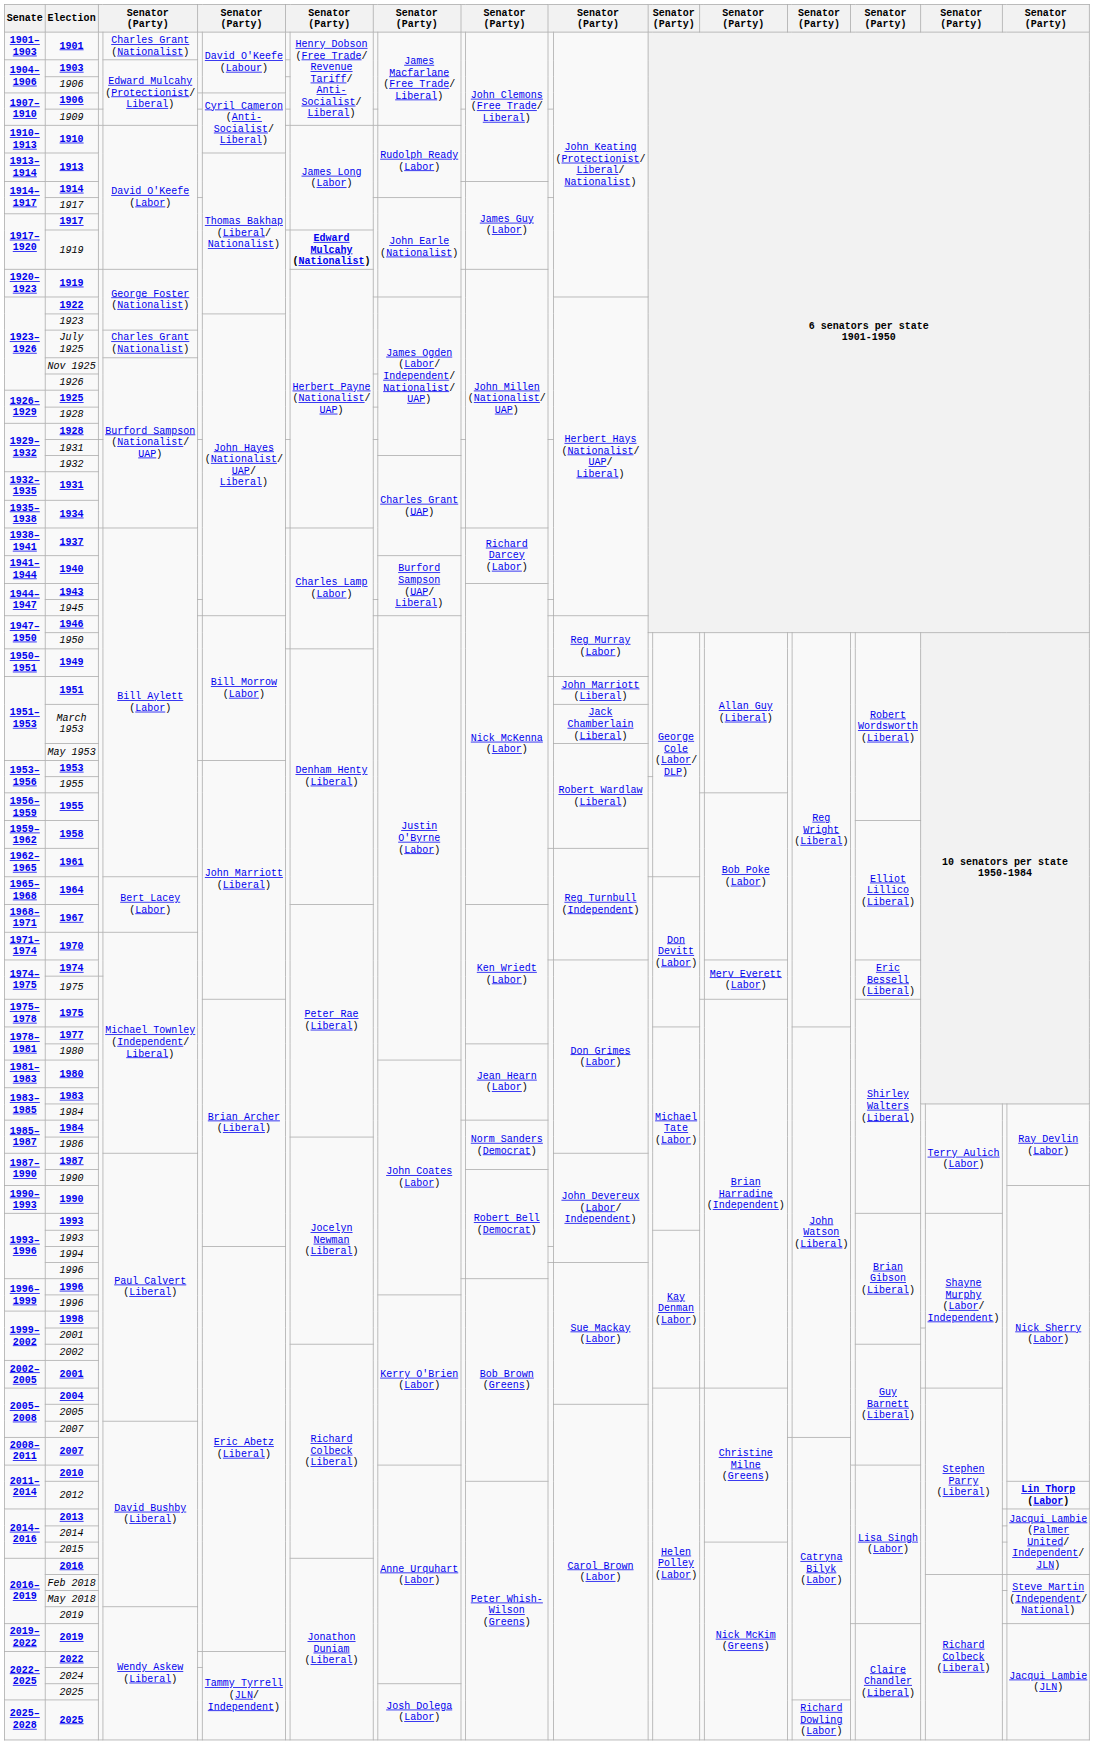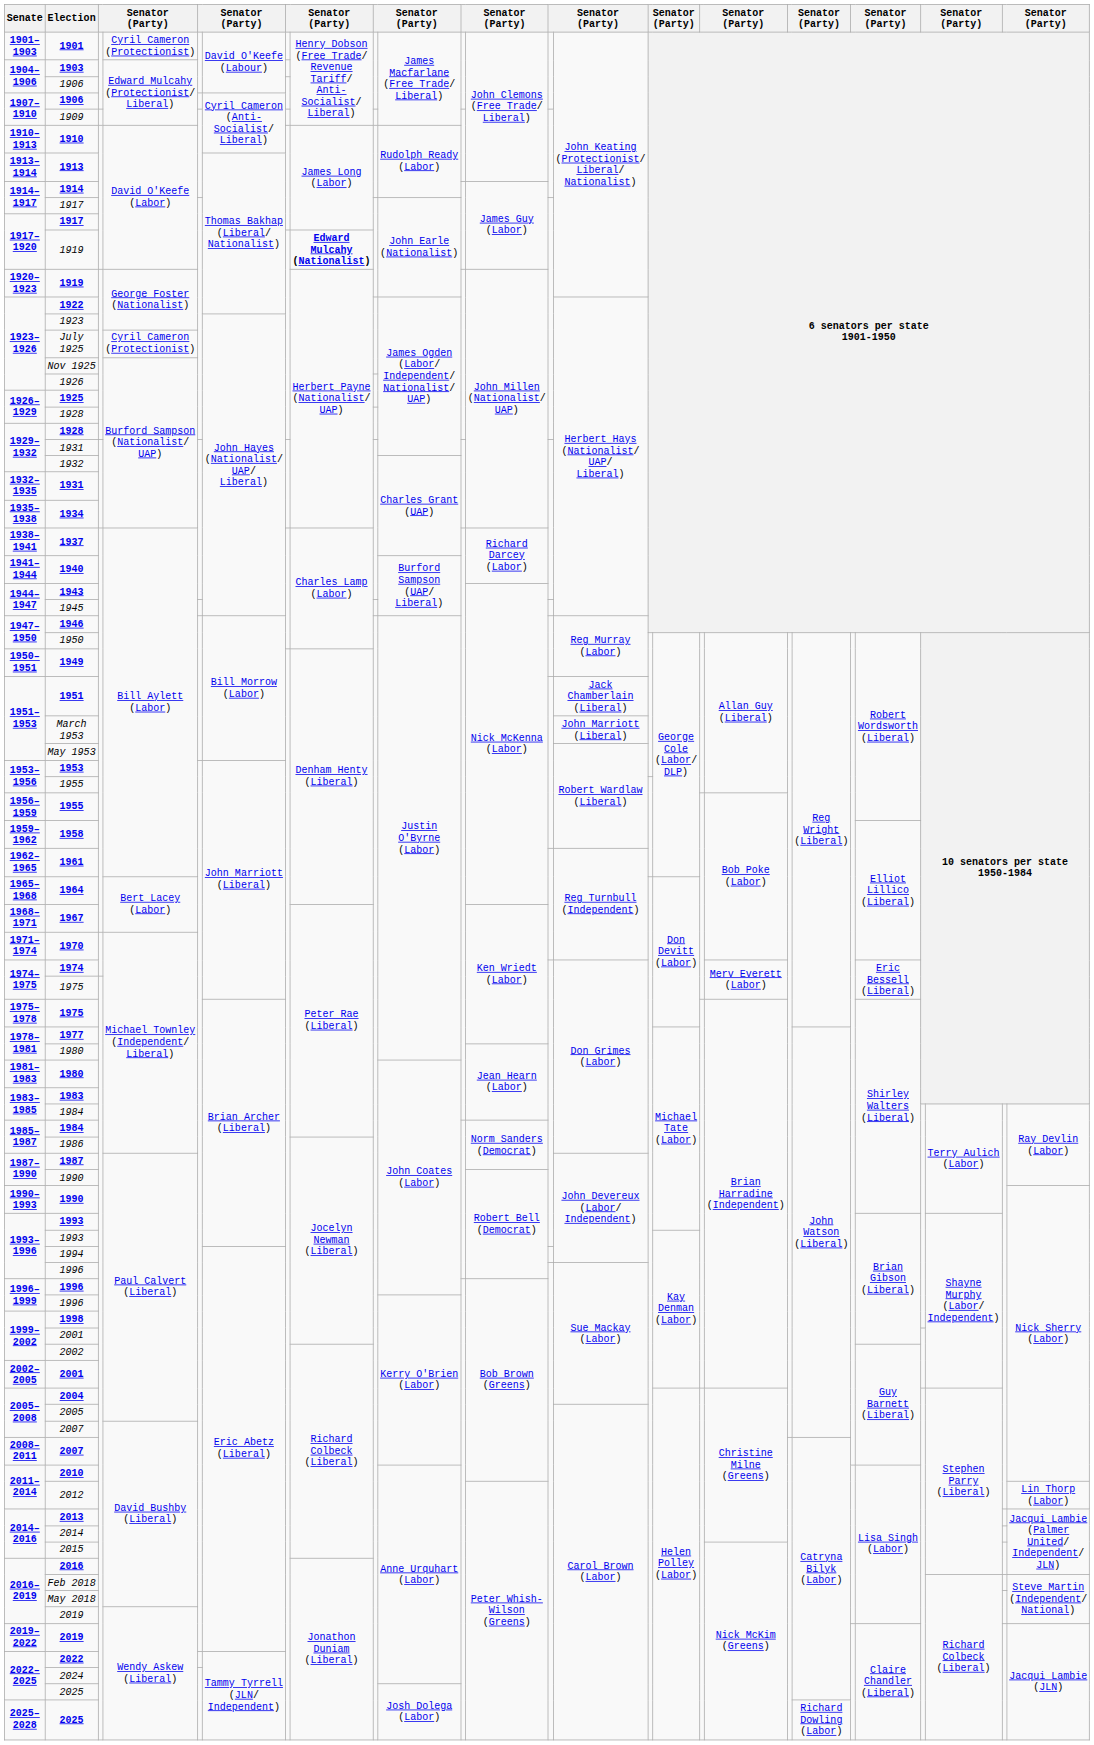1901 | column 4: Charles Grant (Nationalist) -> Cyril Cameron (Protectionist)
July 1925 | column 4: Charles Grant (Nationalist) -> Cyril Cameron (Protectionist)
1951 | column 14: John Marriott (Liberal) -> Jack Chamberlain (Liberal)
March 1953 | column 14: Jack Chamberlain (Liberal) -> John Marriott (Liberal)
2012 | column 26: bold -> normal
